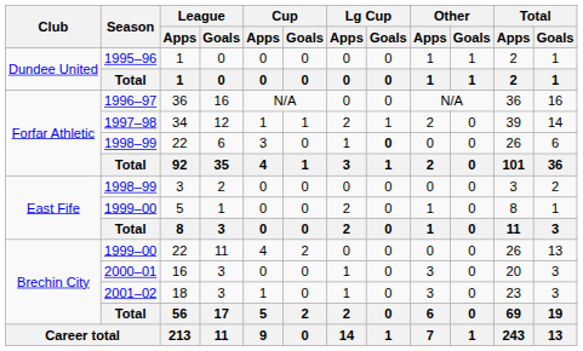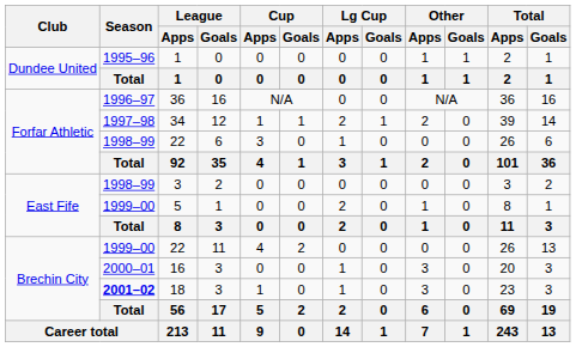22 / 6 | Lg Cup / Goals: bold -> normal
18 | Season: normal -> bold
